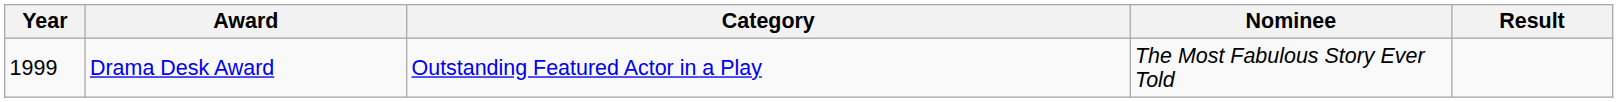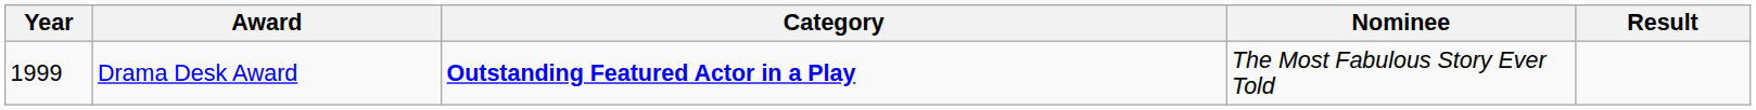Drama Desk Award | Category: normal -> bold
